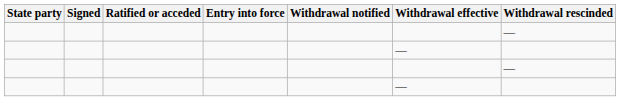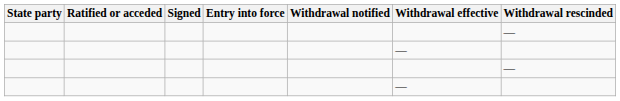columns swapped: Signed <-> Ratified or acceded
